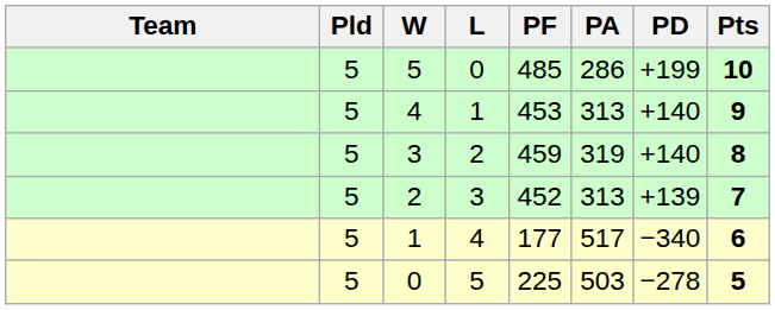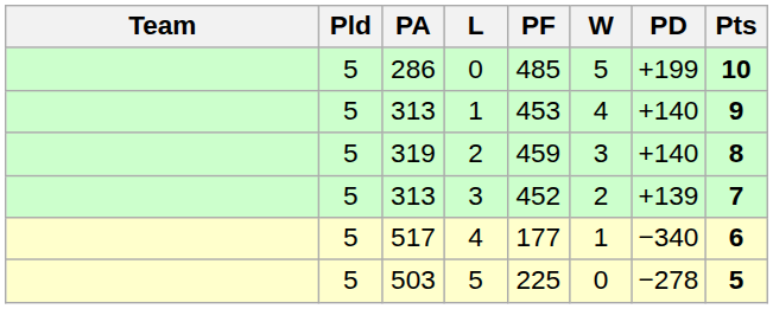columns swapped: W <-> PA
